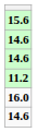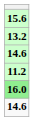row 3 | column 1: 14.6 -> 13.2
row 6 | column 1: no background -> lightgreen background
